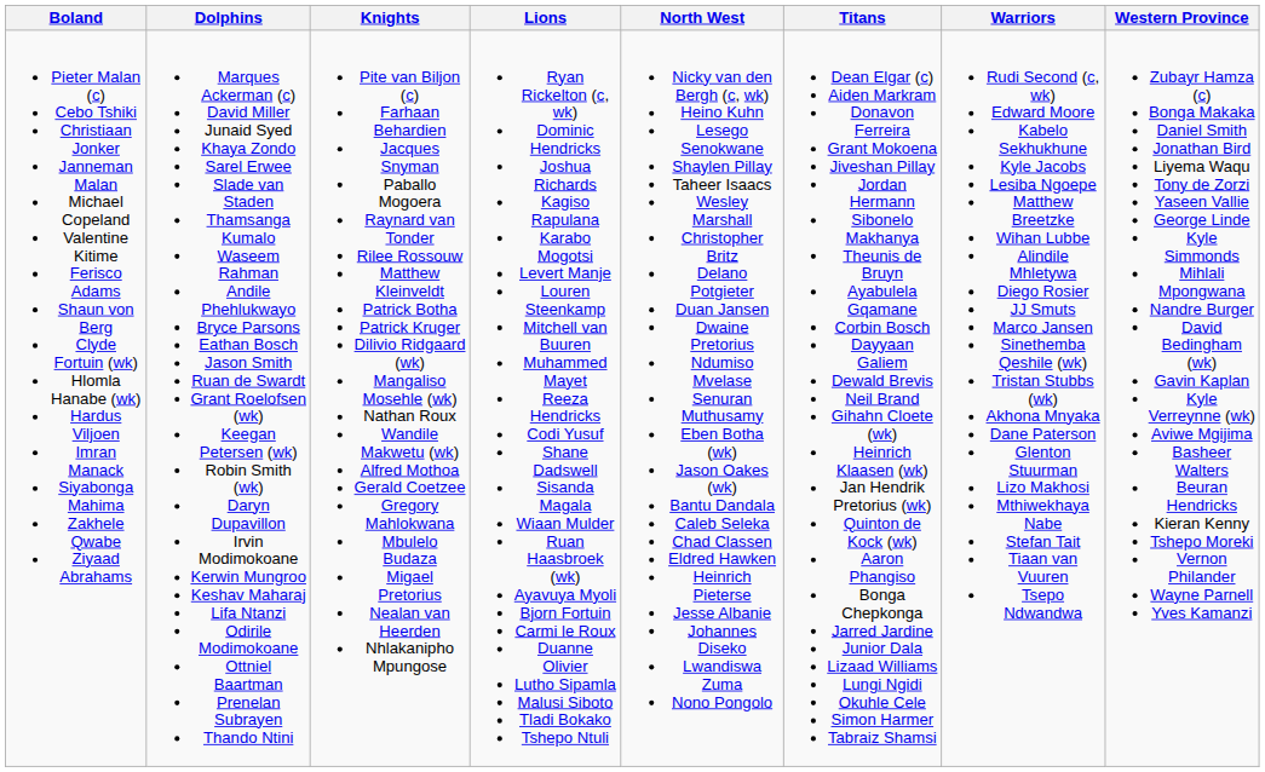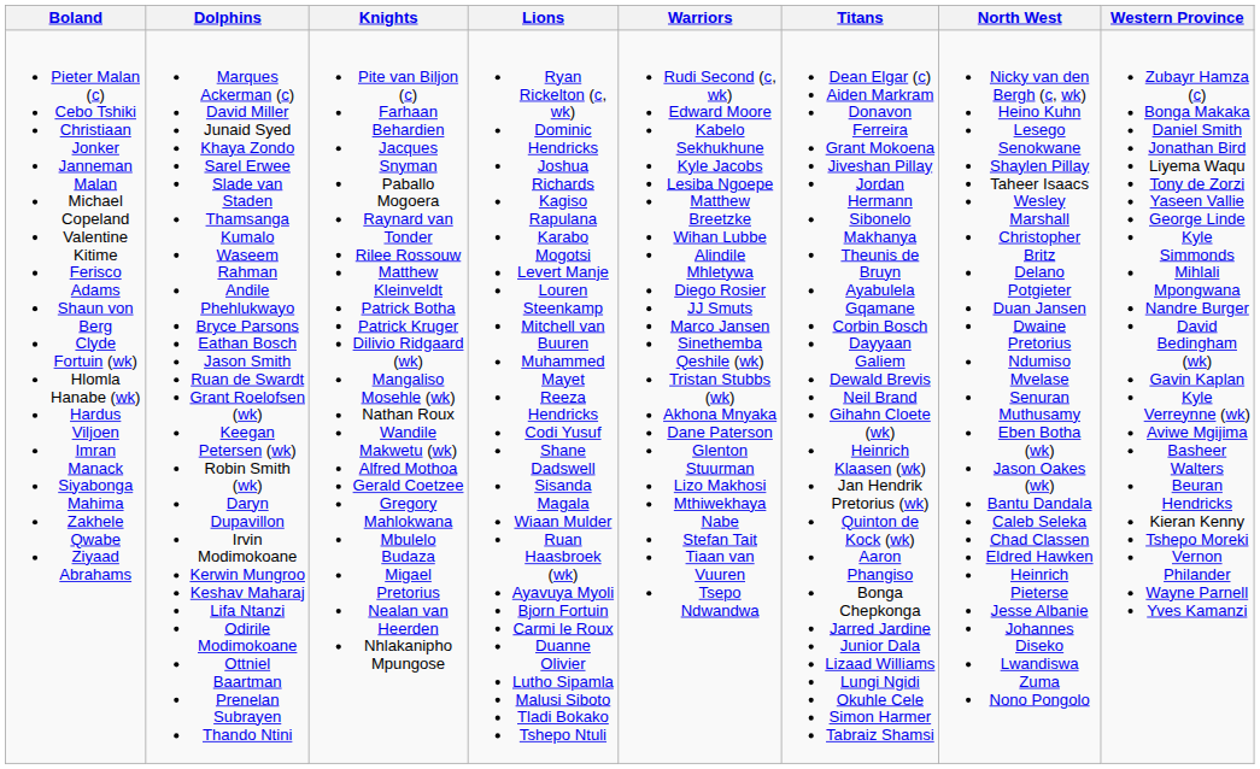columns swapped: North West <-> Warriors
